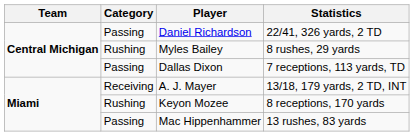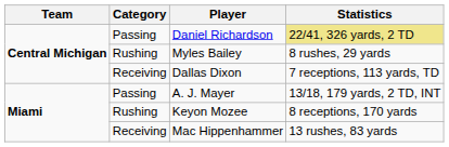Daniel Richardson | Statistics: no background -> khaki background
Dallas Dixon | Category: Passing -> Receiving
A. J. Mayer | Category: Receiving -> Passing
Mac Hippenhammer | Category: Passing -> Receiving
